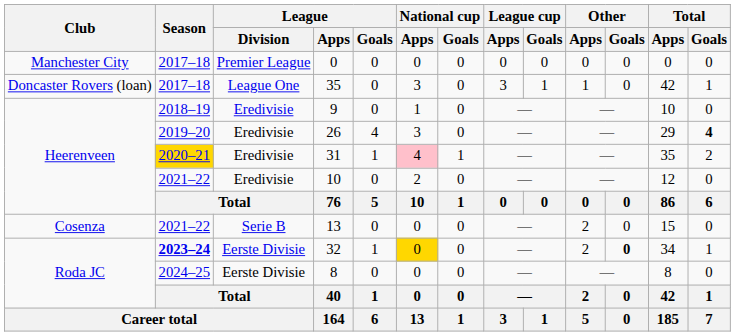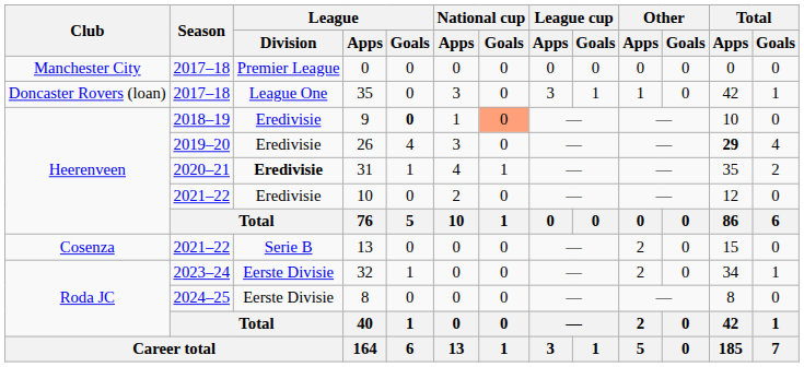9 | League / Goals: normal -> bold
9 | National cup / Goals: no background -> lightsalmon background
26 | Total / Apps: normal -> bold
26 | Total / Goals: bold -> normal
31 | Season: gold background -> no background
31 | League / Division: normal -> bold
31 | National cup / Apps: pink background -> no background
32 | Season: bold -> normal
32 | National cup / Apps: gold background -> no background
32 | Other / Goals: bold -> normal
